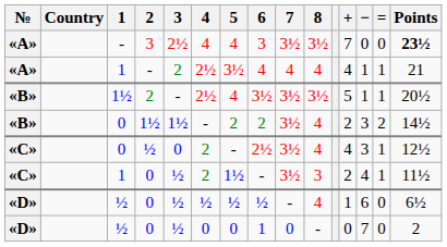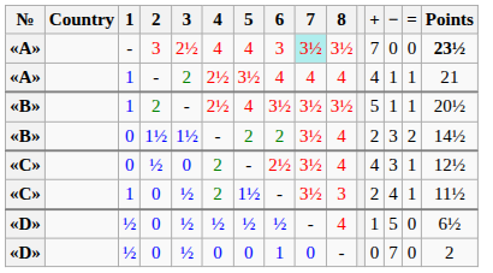row 2 | 7: no background -> paleturquoise background
row 4 | 1: 1½ -> 1
row 8 | −: 6 -> 5
